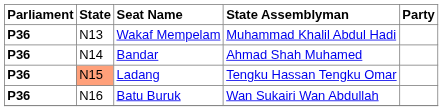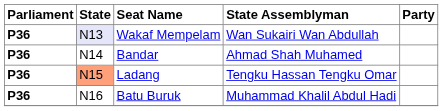Wakaf Mempelam | State: no background -> lavender background
Wakaf Mempelam | State Assemblyman: Muhammad Khalil Abdul Hadi -> Wan Sukairi Wan Abdullah
Batu Buruk | State Assemblyman: Wan Sukairi Wan Abdullah -> Muhammad Khalil Abdul Hadi
